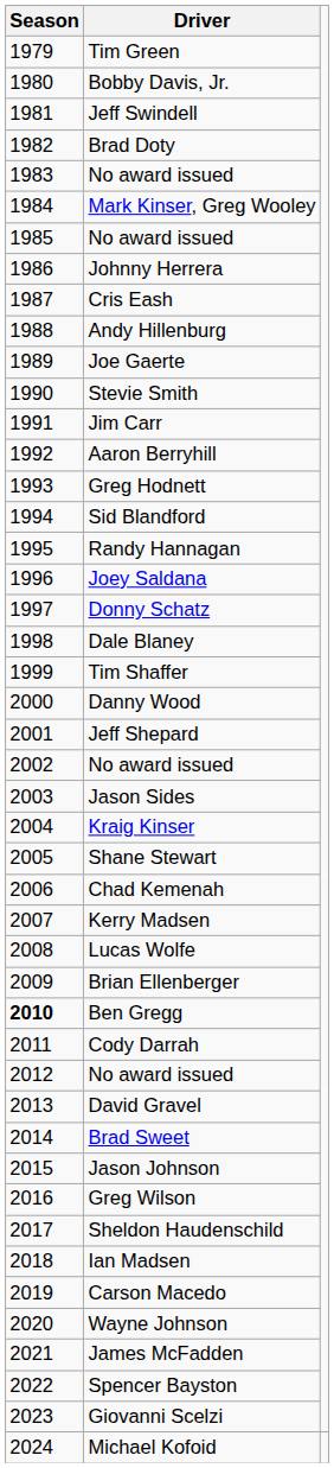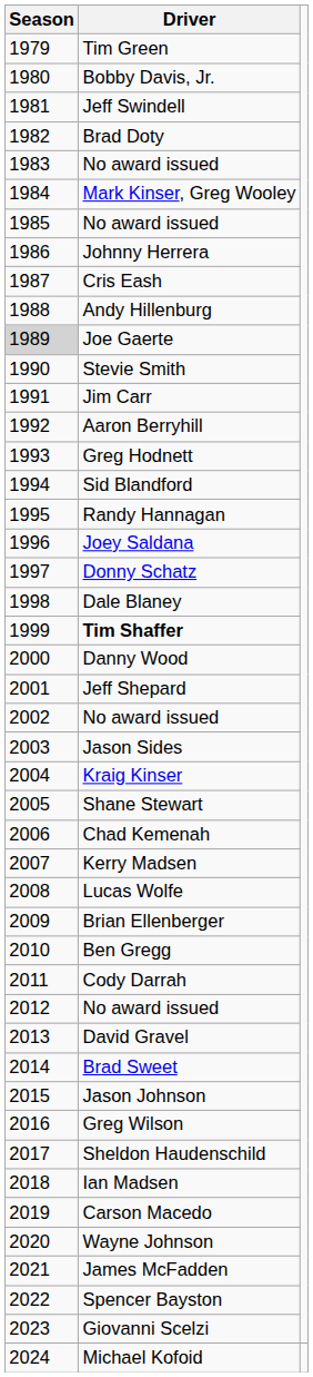Joe Gaerte | Season: no background -> lightgrey background
Tim Shaffer | Driver: normal -> bold
Ben Gregg | Season: bold -> normal
